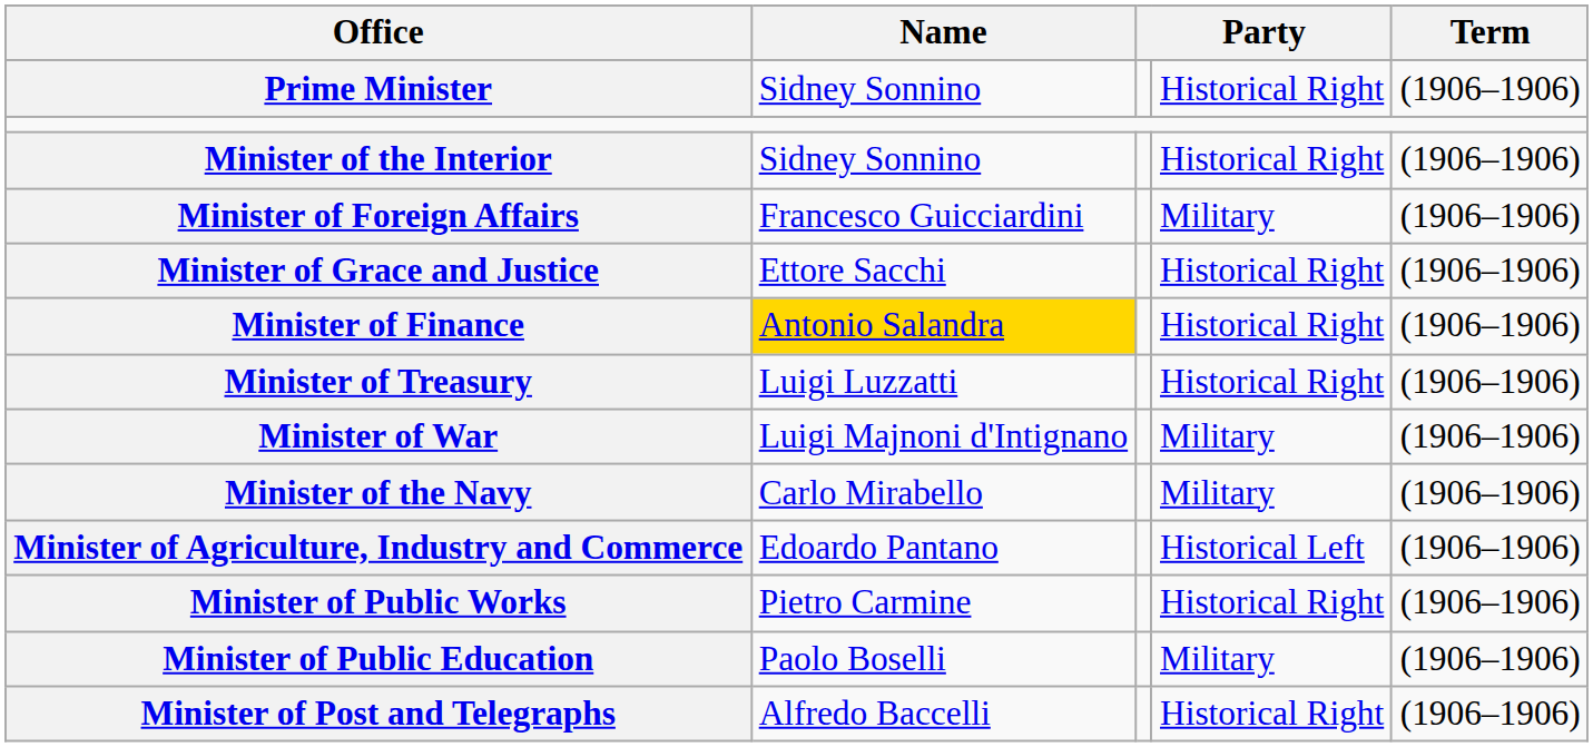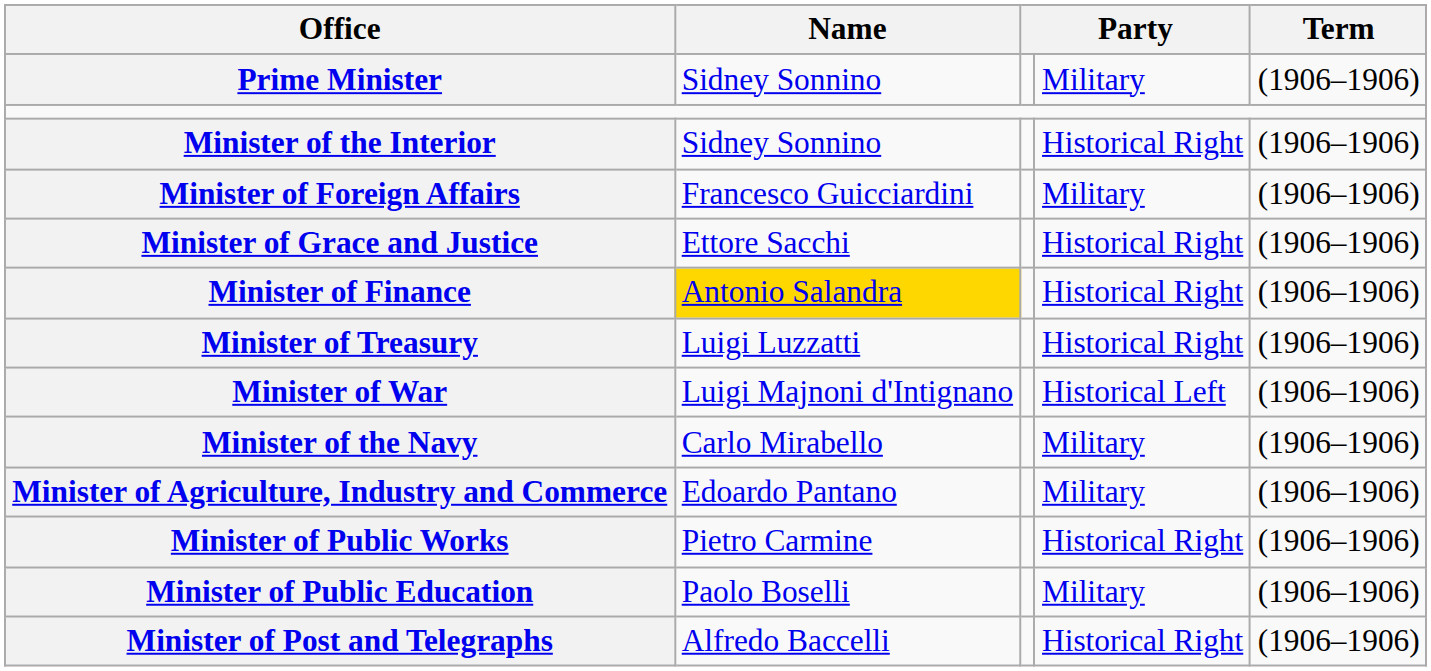Prime Minister | column 4: Historical Right -> Military
Minister of War | column 4: Military -> Historical Left
Minister of Agriculture, Industry and Commerce | column 4: Historical Left -> Military
